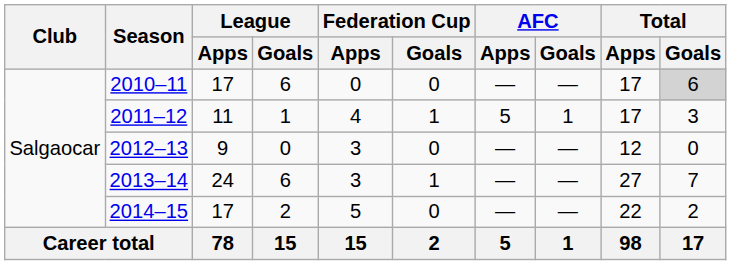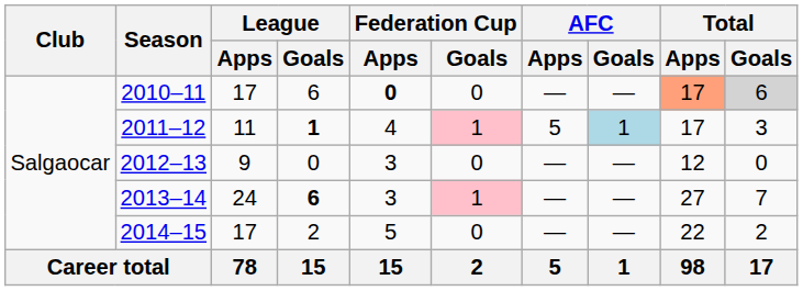2010–11 | Federation Cup / Apps: normal -> bold
2010–11 | Total / Apps: no background -> lightsalmon background
2011–12 | League / Goals: normal -> bold
2011–12 | Federation Cup / Goals: no background -> pink background
2011–12 | AFC / Goals: no background -> lightblue background
2013–14 | League / Goals: normal -> bold
2013–14 | Federation Cup / Goals: no background -> pink background
